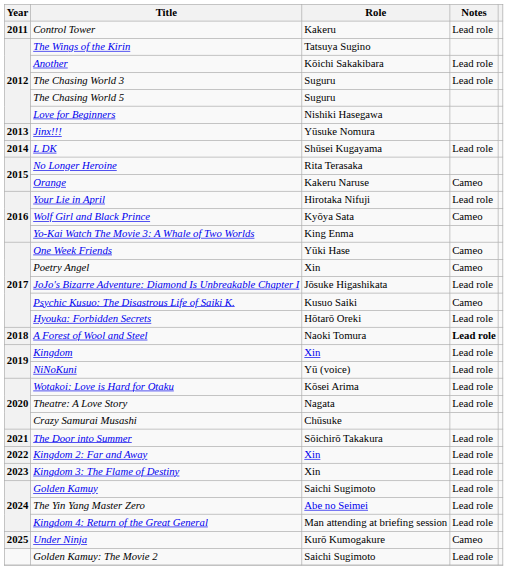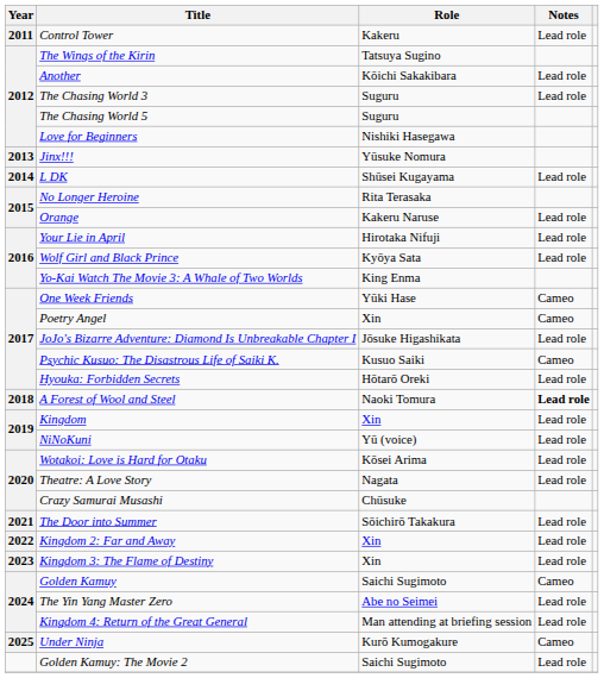Orange | Notes: Cameo -> Lead role
Wolf Girl and Black Prince | Notes: Cameo -> Lead role
Golden Kamuy | Notes: Lead role -> Cameo
